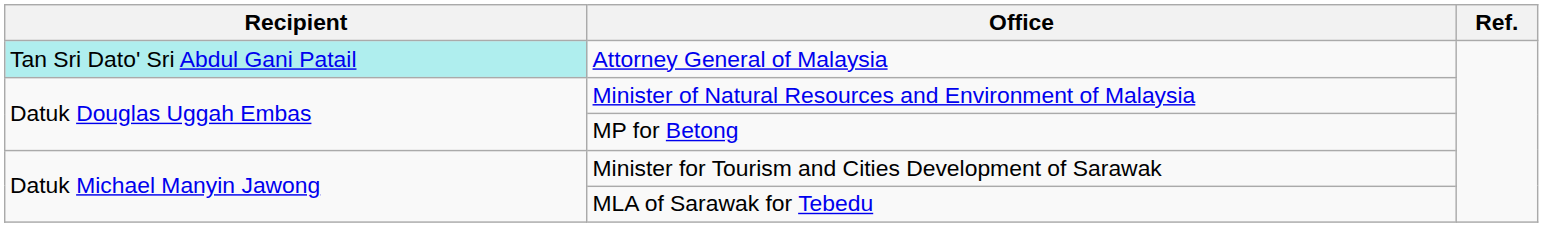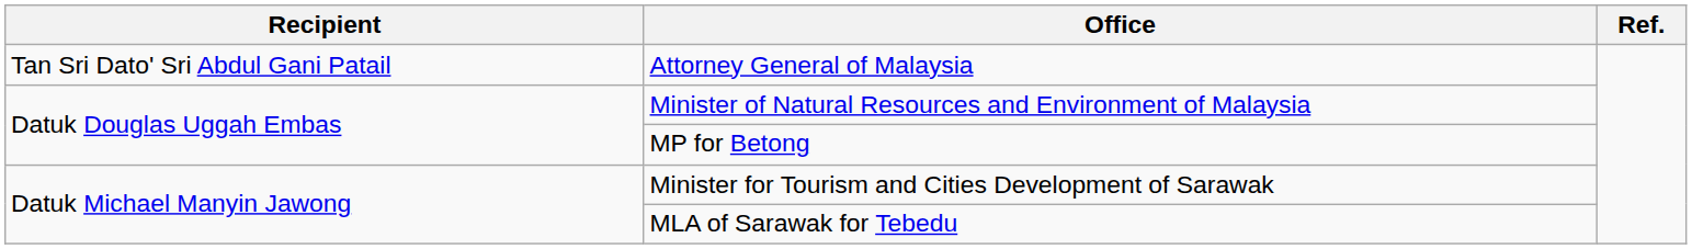Attorney General of Malaysia | Recipient: paleturquoise background -> no background
